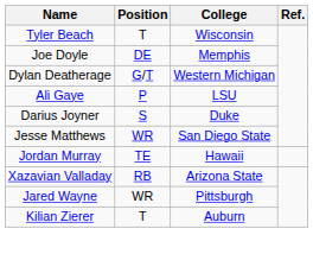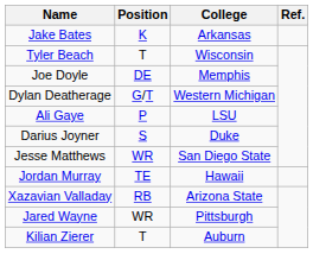+ row: Jake Bates | K | Arkansas
